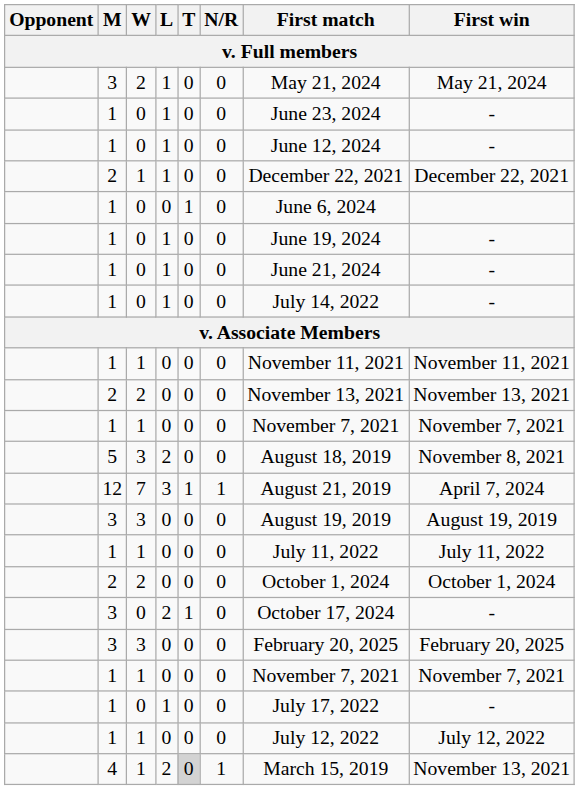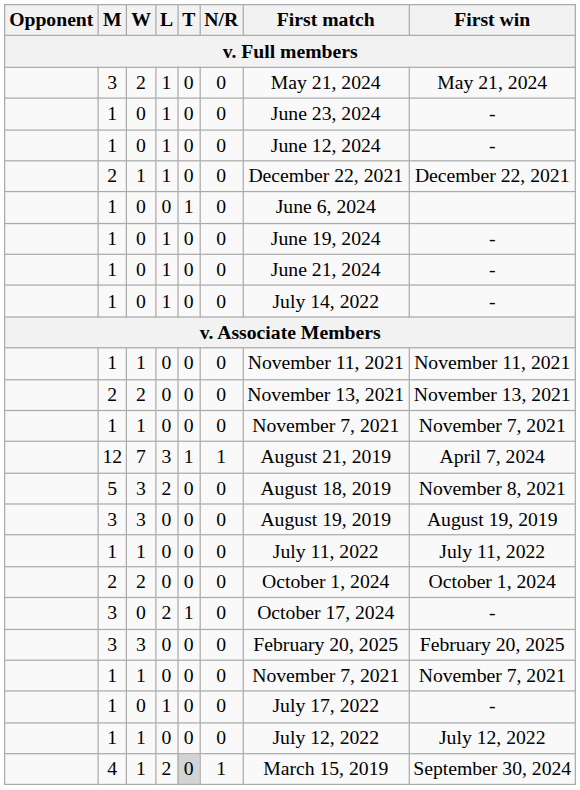rows swapped: 5 <-> 12
4 | First win: November 13, 2021 -> September 30, 2024
